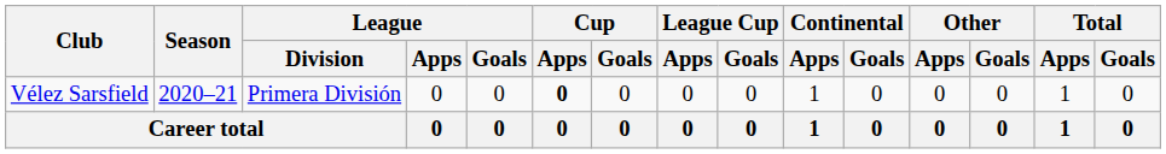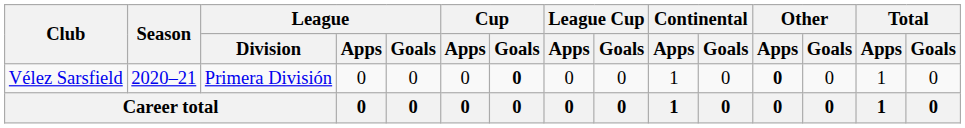Vélez Sarsfield | Cup / Apps: bold -> normal
Vélez Sarsfield | Cup / Goals: normal -> bold
Vélez Sarsfield | Other / Apps: normal -> bold
